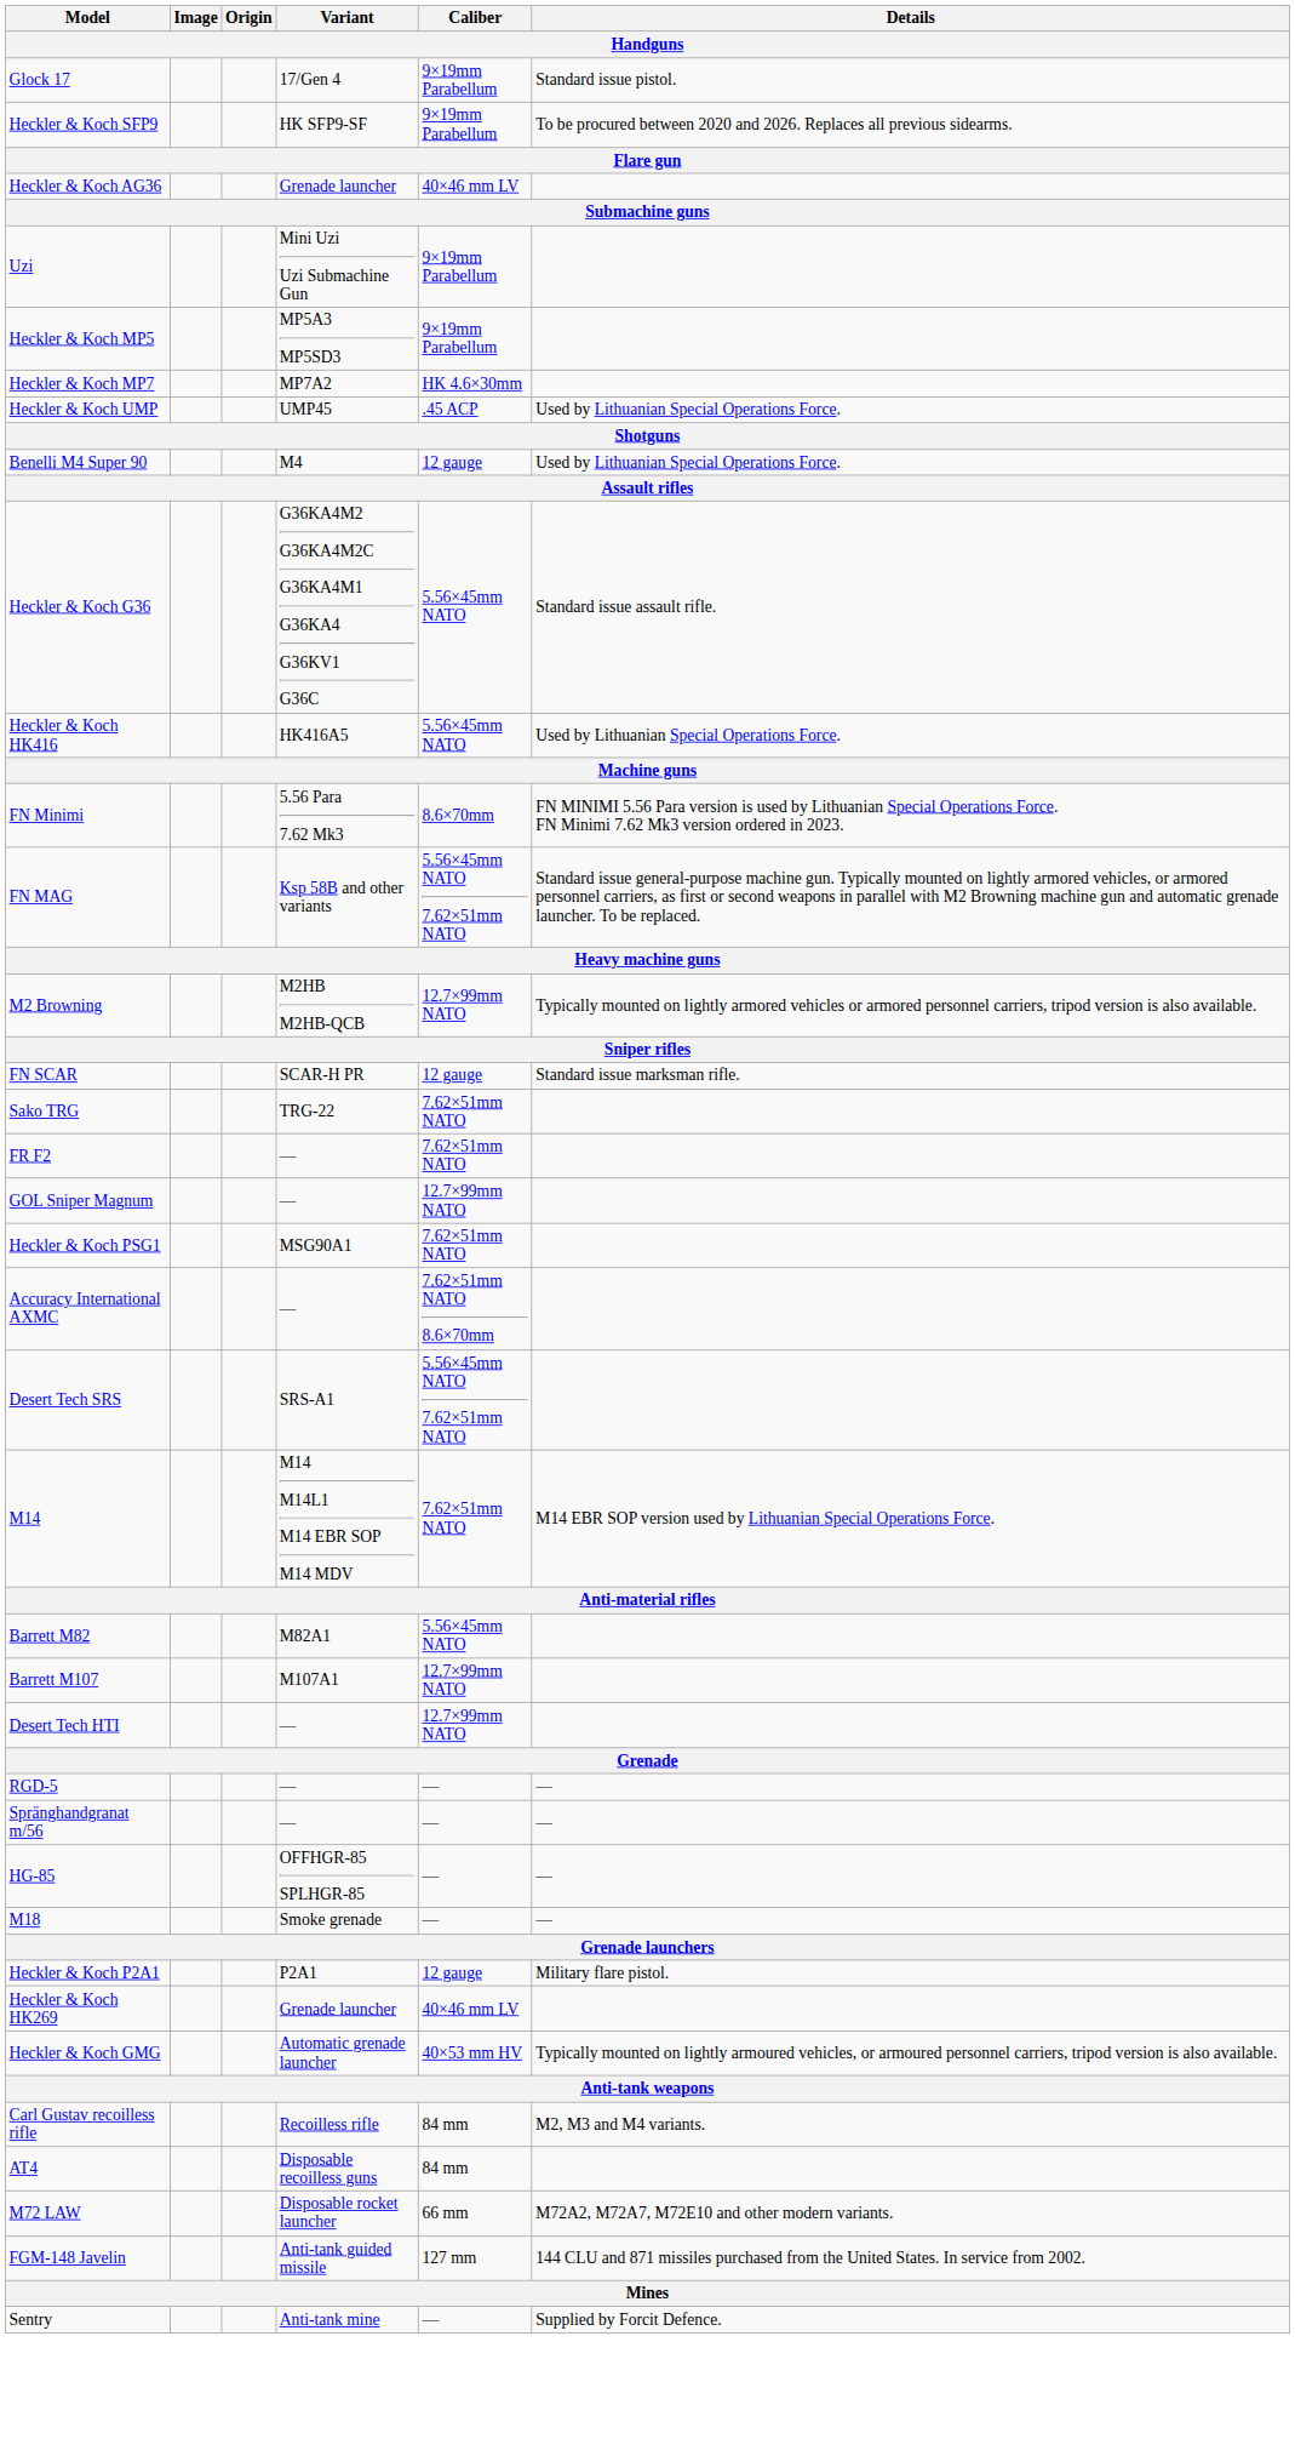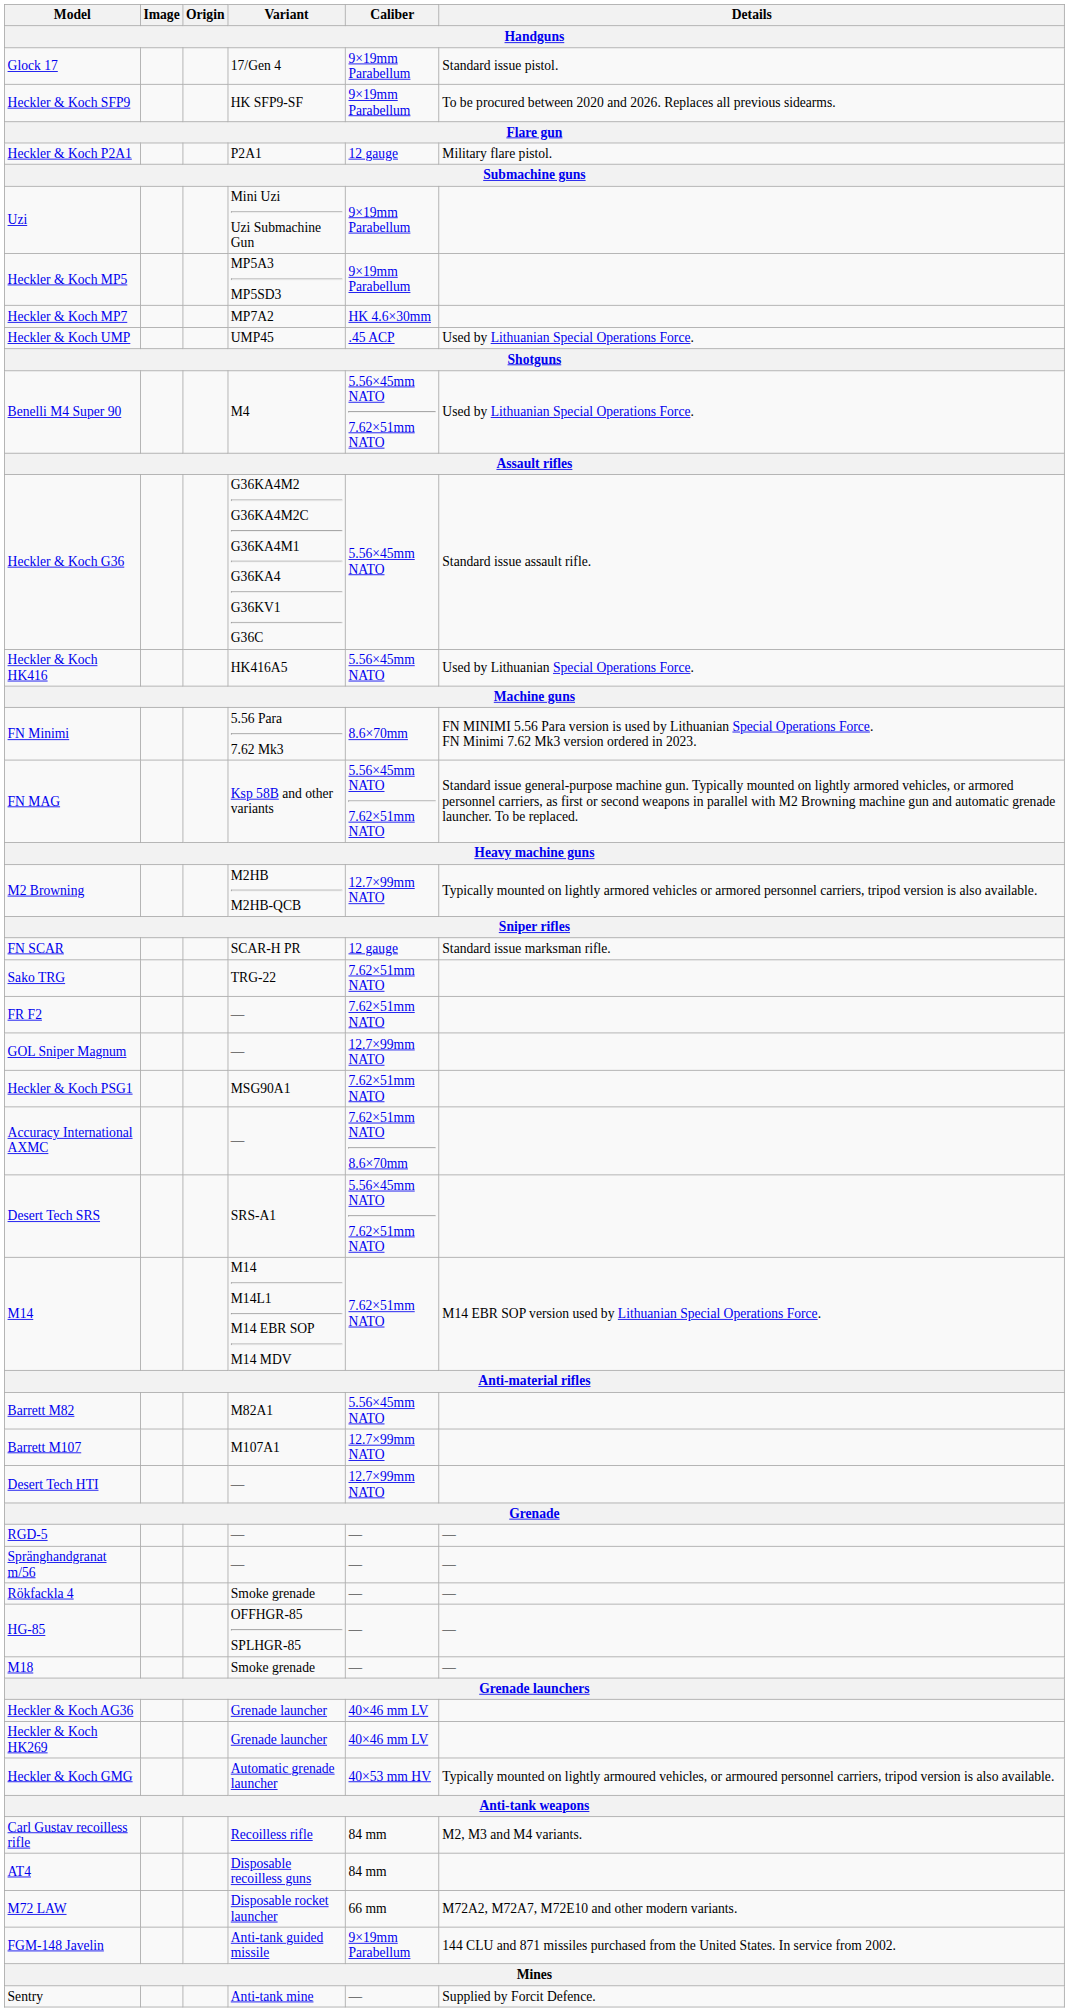rows swapped: Heckler & Koch P2A1 <-> Heckler & Koch AG36
Benelli M4 Super 90 | Caliber: 12 gauge -> 5.56×45mm NATO 7.62×51mm NATO
+ row: Rökfackla 4 | Smoke grenade | — | —
FGM-148 Javelin | Caliber: 127 mm -> 9×19mm Parabellum
